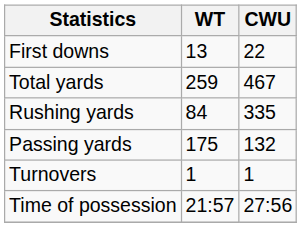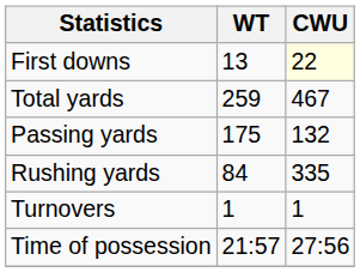First downs | CWU: no background -> lightyellow background
rows swapped: Rushing yards <-> Passing yards
